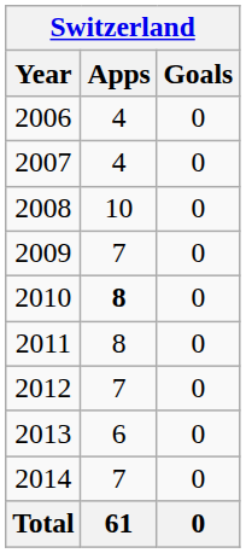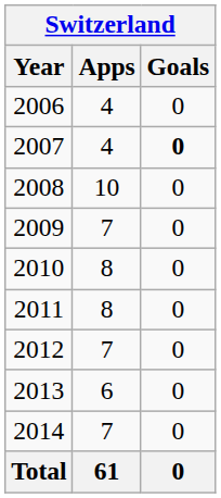2007 | Goals: normal -> bold
2010 | Apps: bold -> normal
